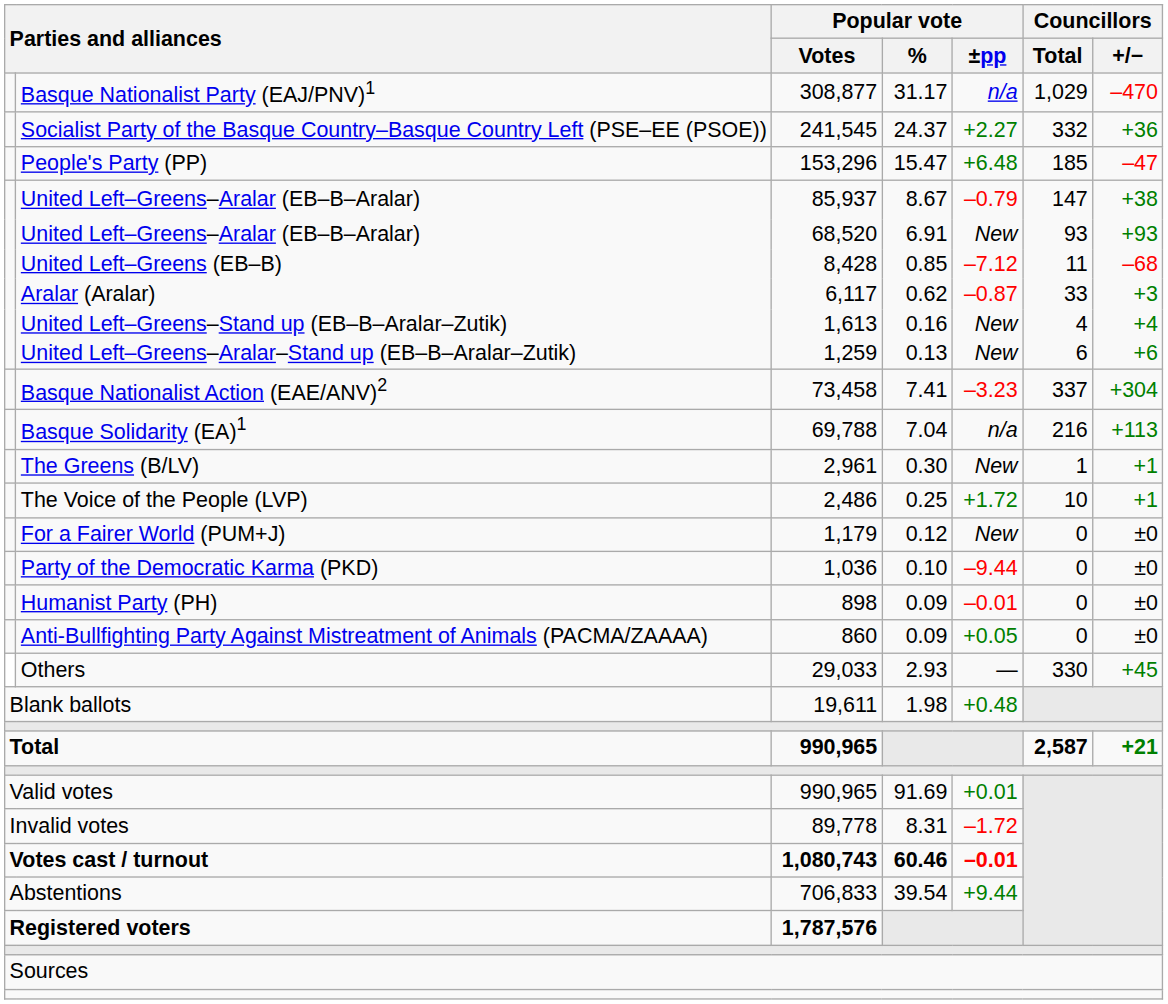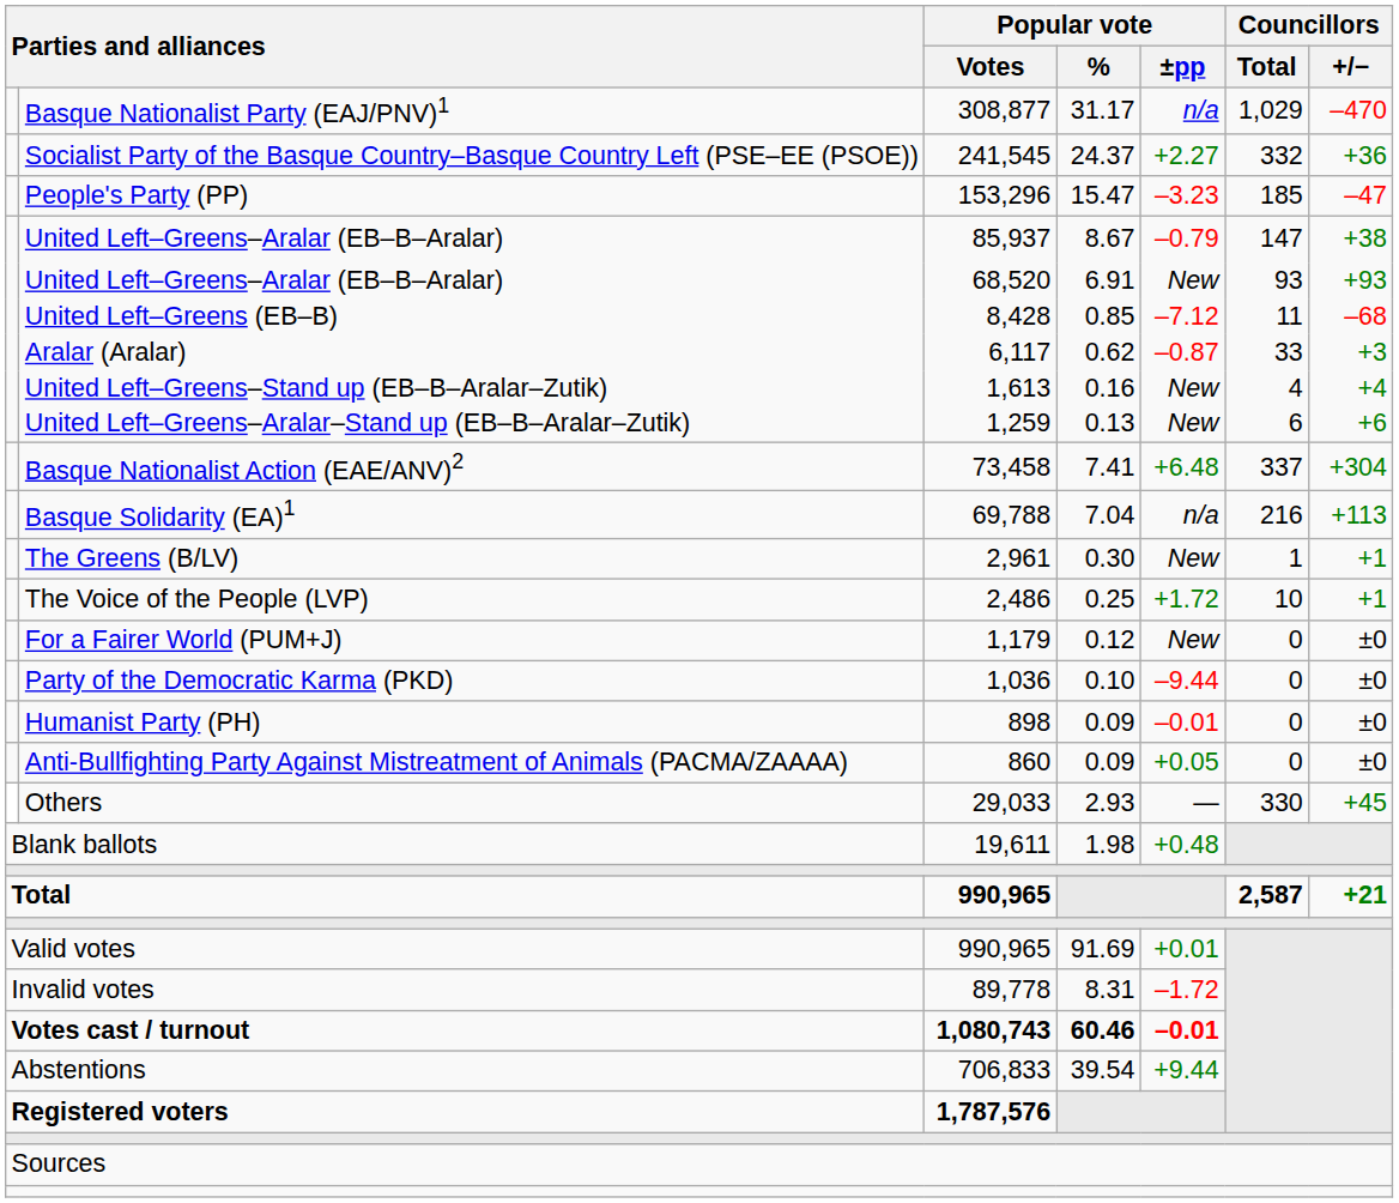People's Party (PP) | Popular vote / ±pp: +6.48 -> –3.23
Basque Nationalist Action (EAE/ANV)2 | Popular vote / ±pp: –3.23 -> +6.48
